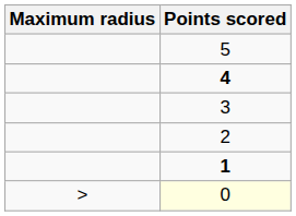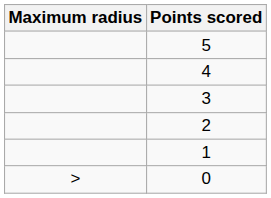4 | Points scored: bold -> normal
1 | Points scored: bold -> normal
0 | Points scored: lightyellow background -> no background
